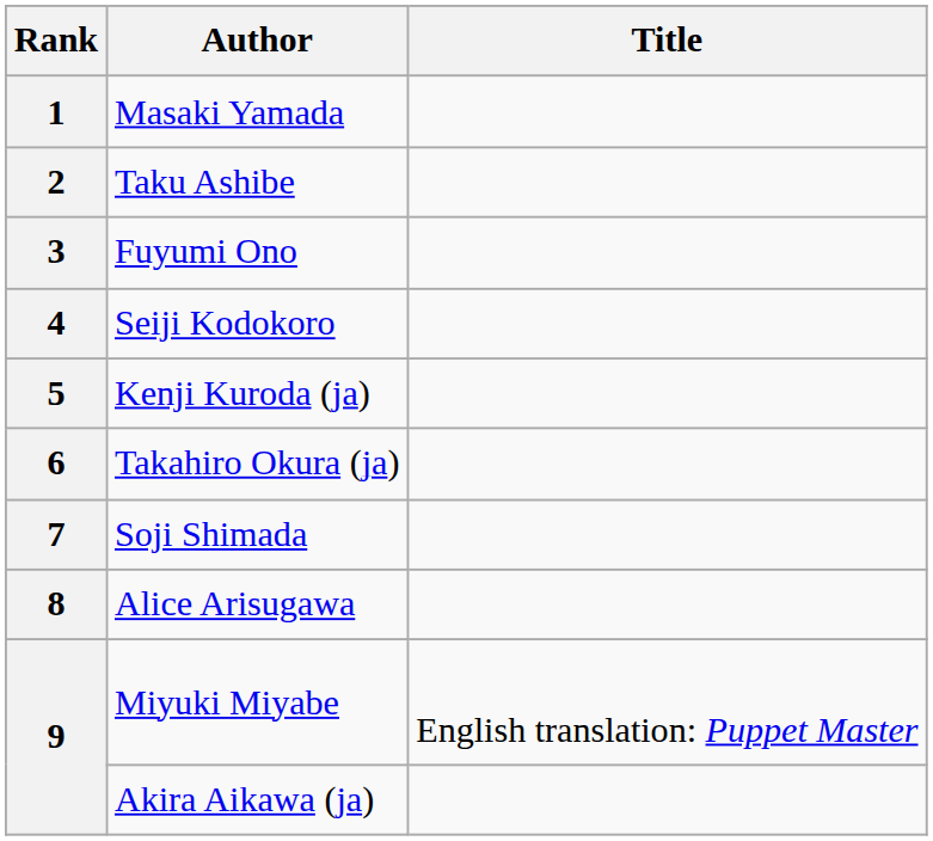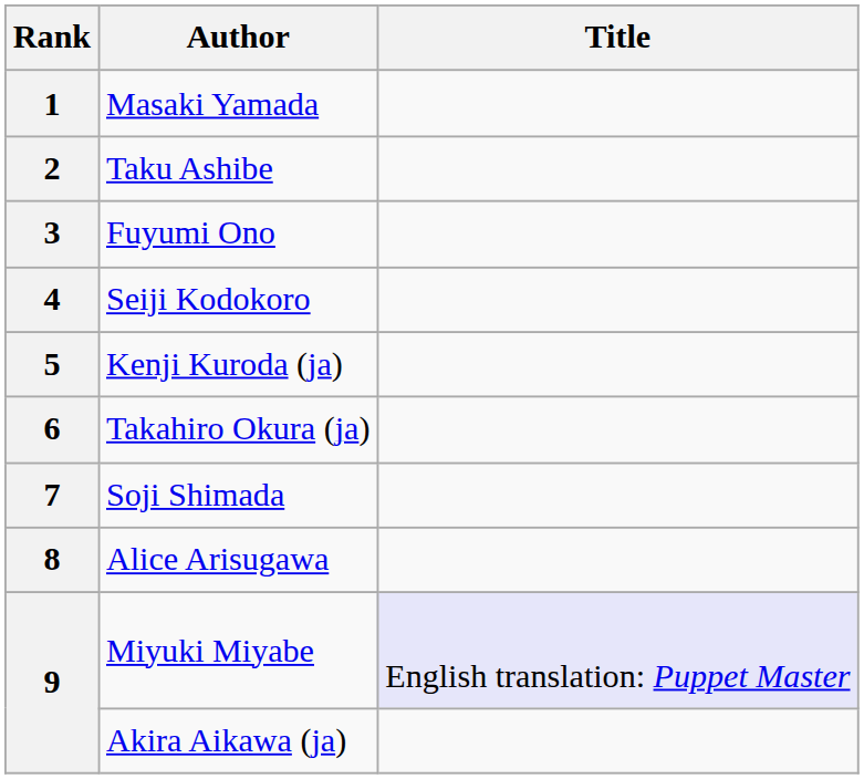9 / Miyuki Miyabe | Title: no background -> lavender background
